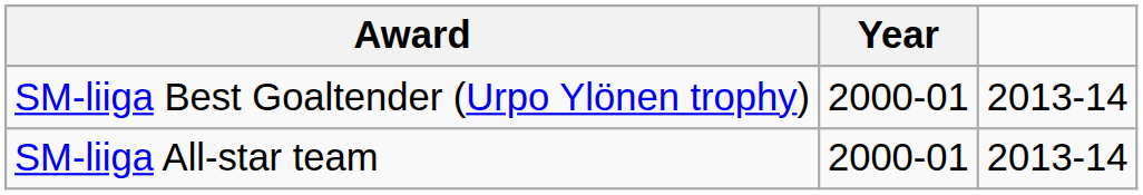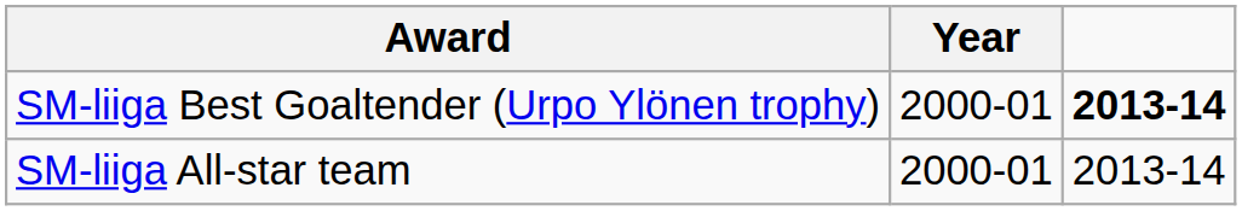SM-liiga Best Goaltender (Urpo Ylönen trophy) | column 3: normal -> bold
